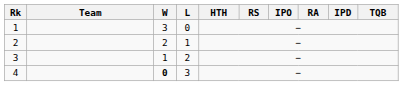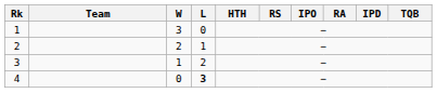4 | W: bold -> normal
4 | L: normal -> bold
